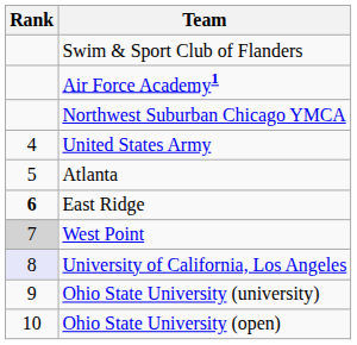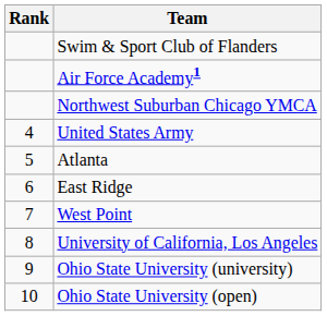East Ridge | Rank: bold -> normal
West Point | Rank: lightgrey background -> no background
University of California, Los Angeles | Rank: lavender background -> no background
